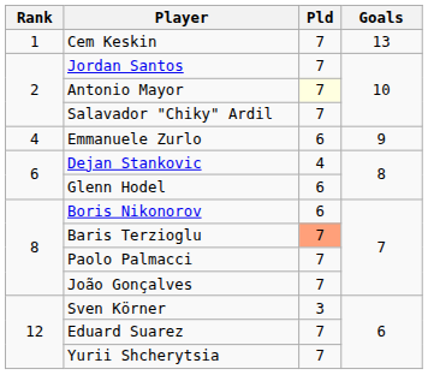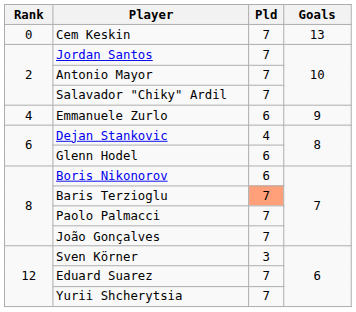Cem Keskin | Rank: 1 -> 0
Antonio Mayor | Pld: lightyellow background -> no background
